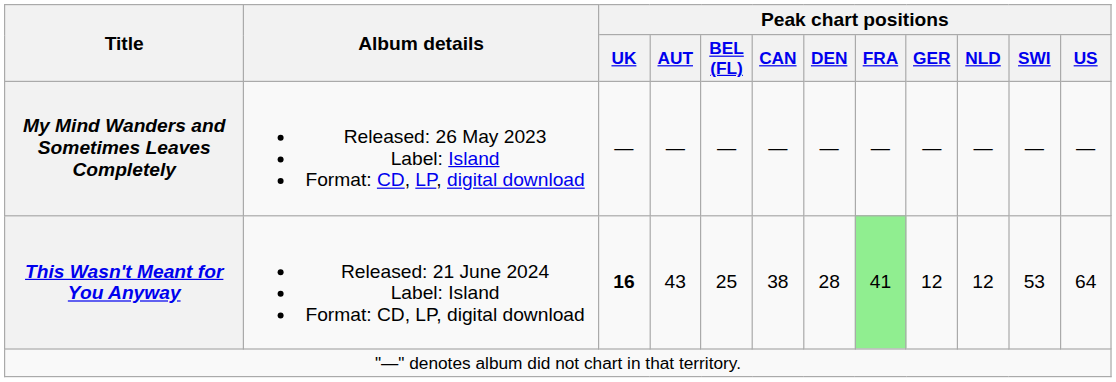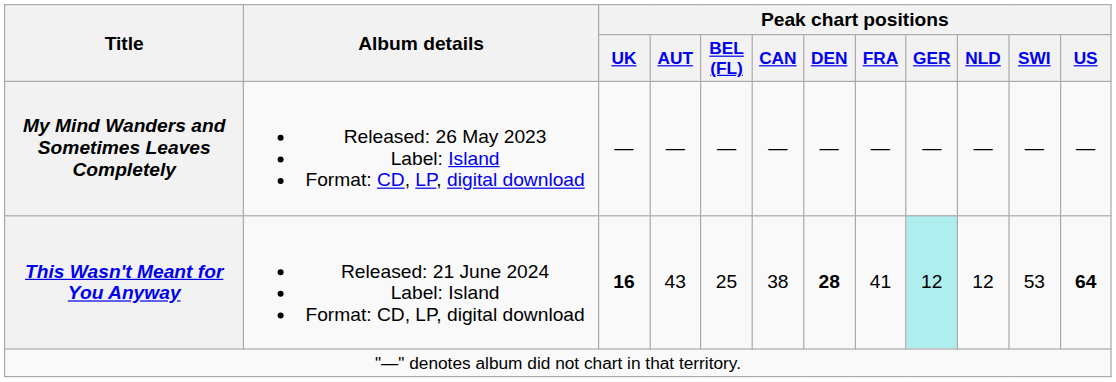This Wasn't Meant for You Anyway | Peak chart positions / DEN: normal -> bold
This Wasn't Meant for You Anyway | Peak chart positions / FRA: lightgreen background -> no background
This Wasn't Meant for You Anyway | Peak chart positions / GER: no background -> paleturquoise background
This Wasn't Meant for You Anyway | Peak chart positions / US: normal -> bold
